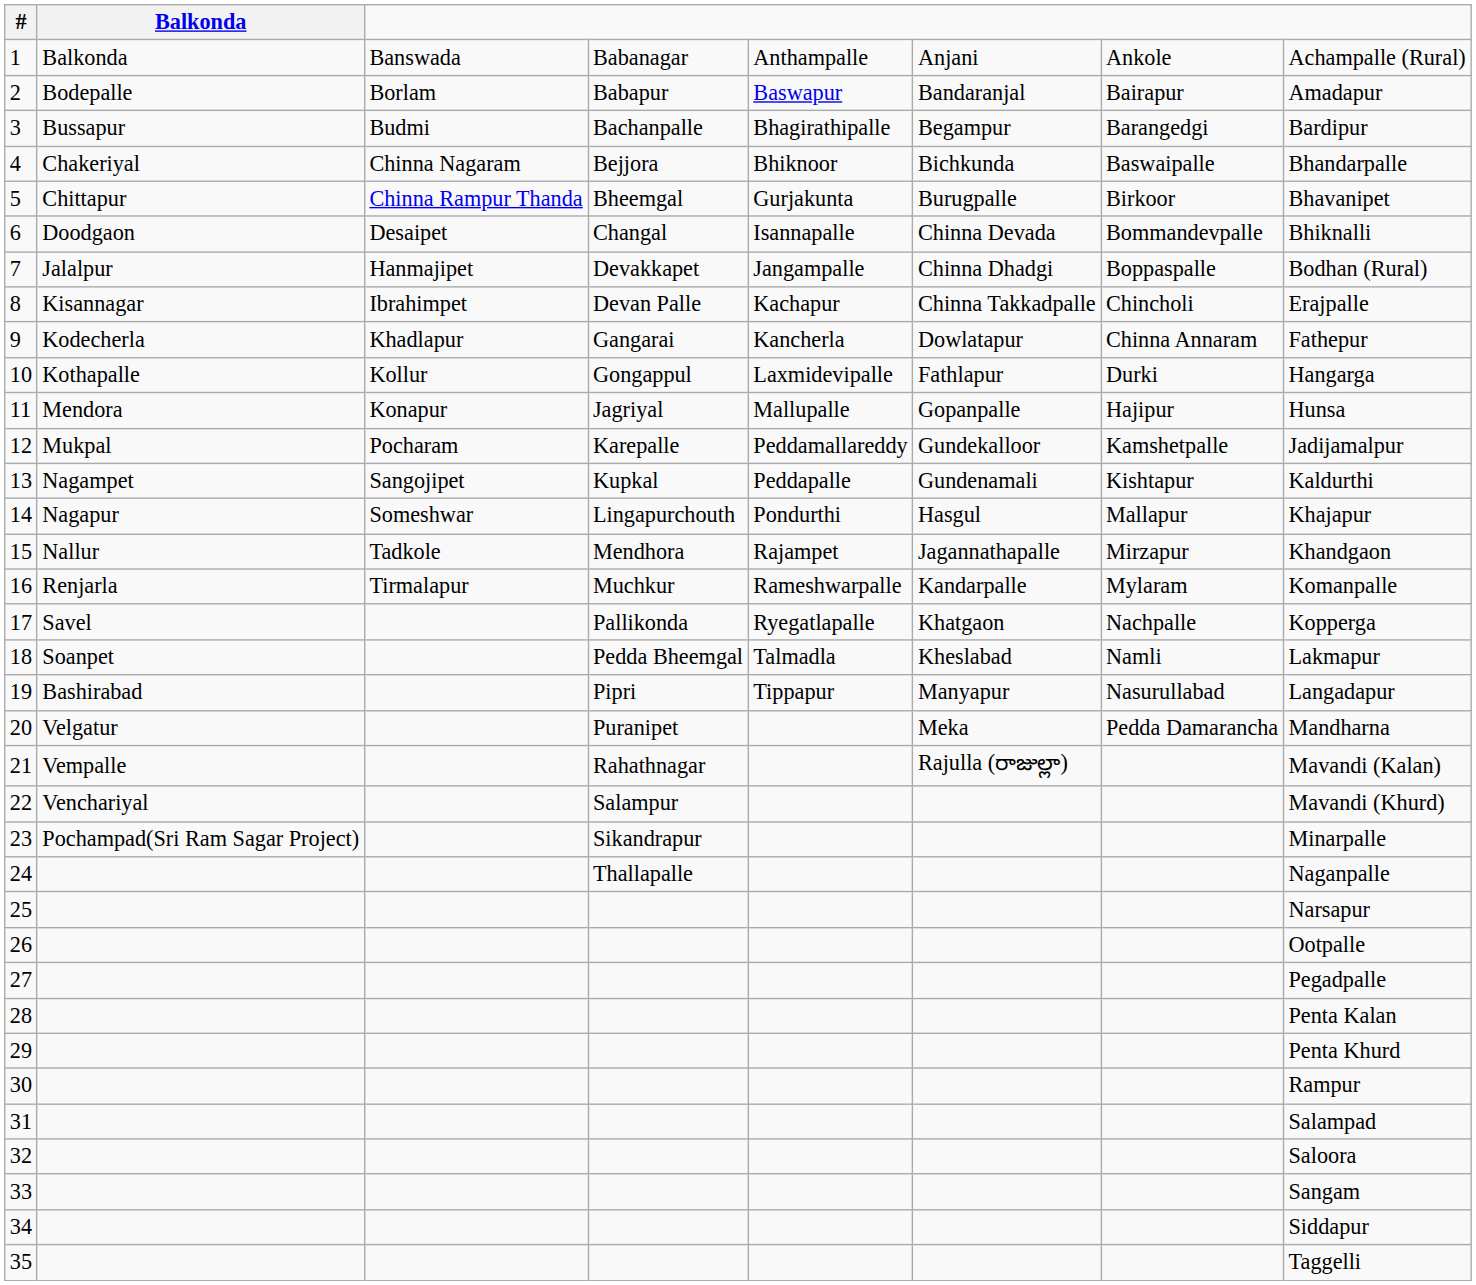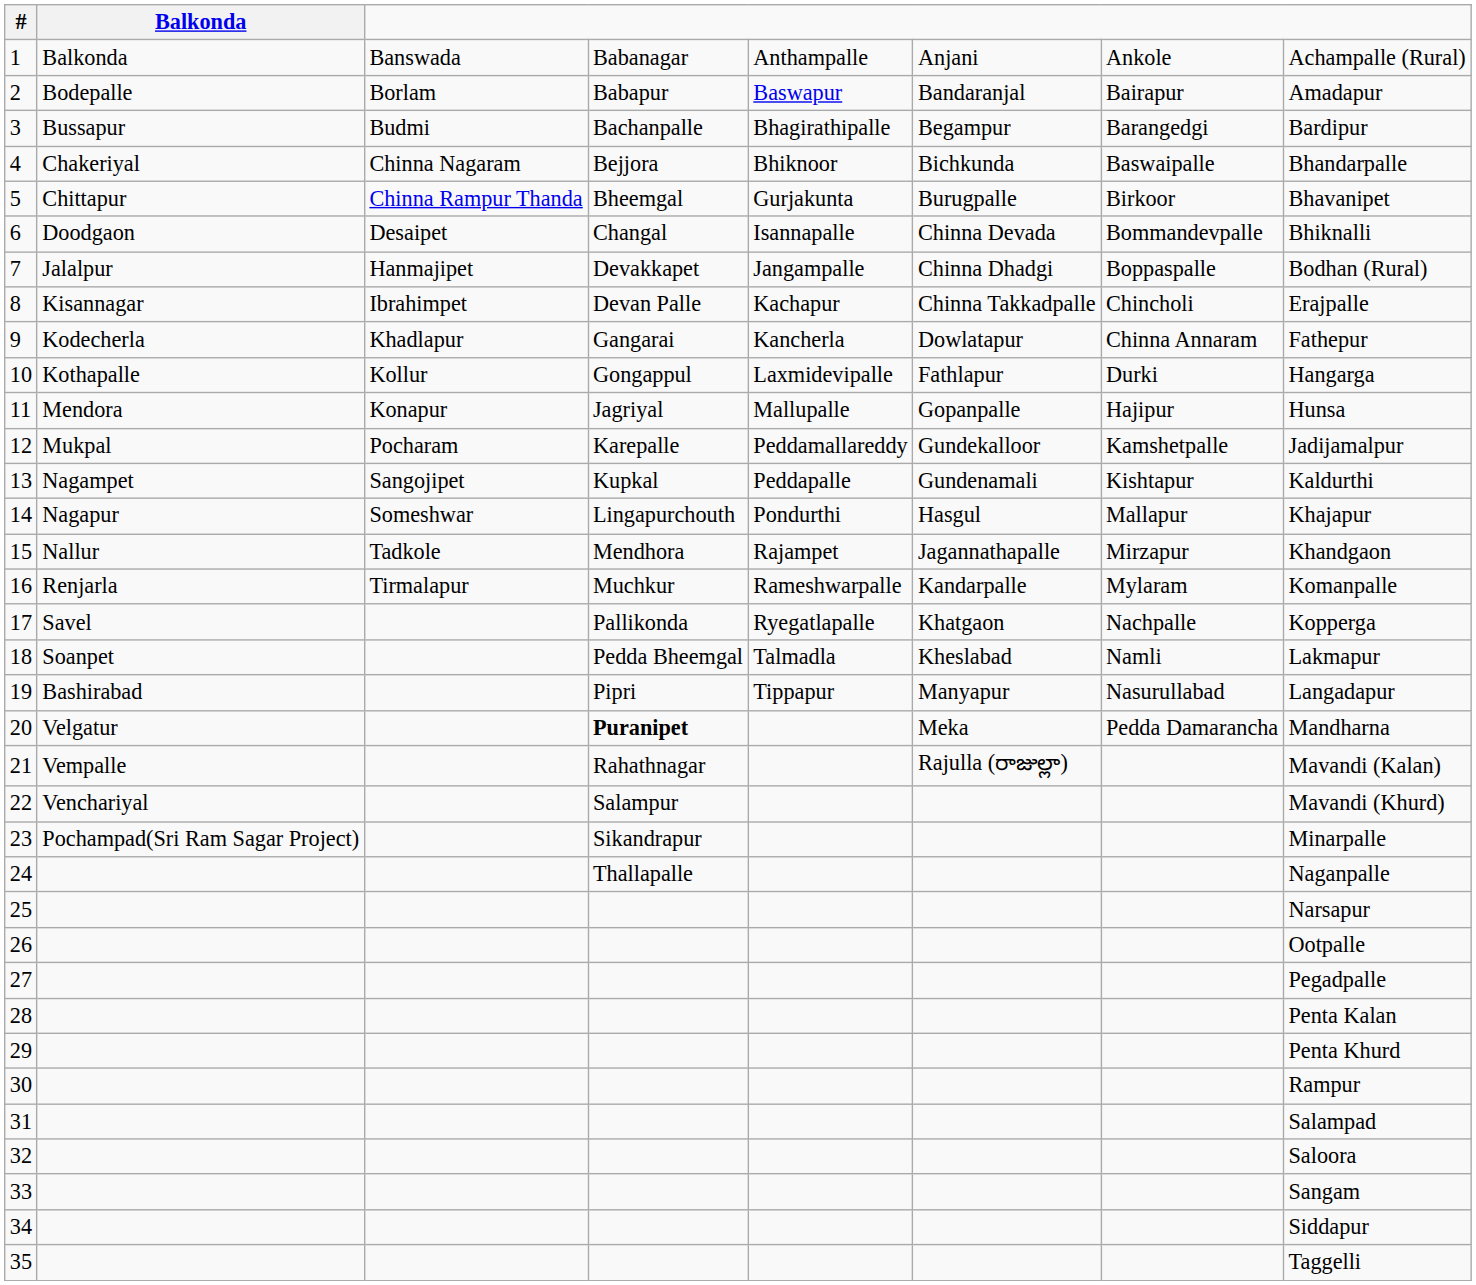20 | column 4: normal -> bold
